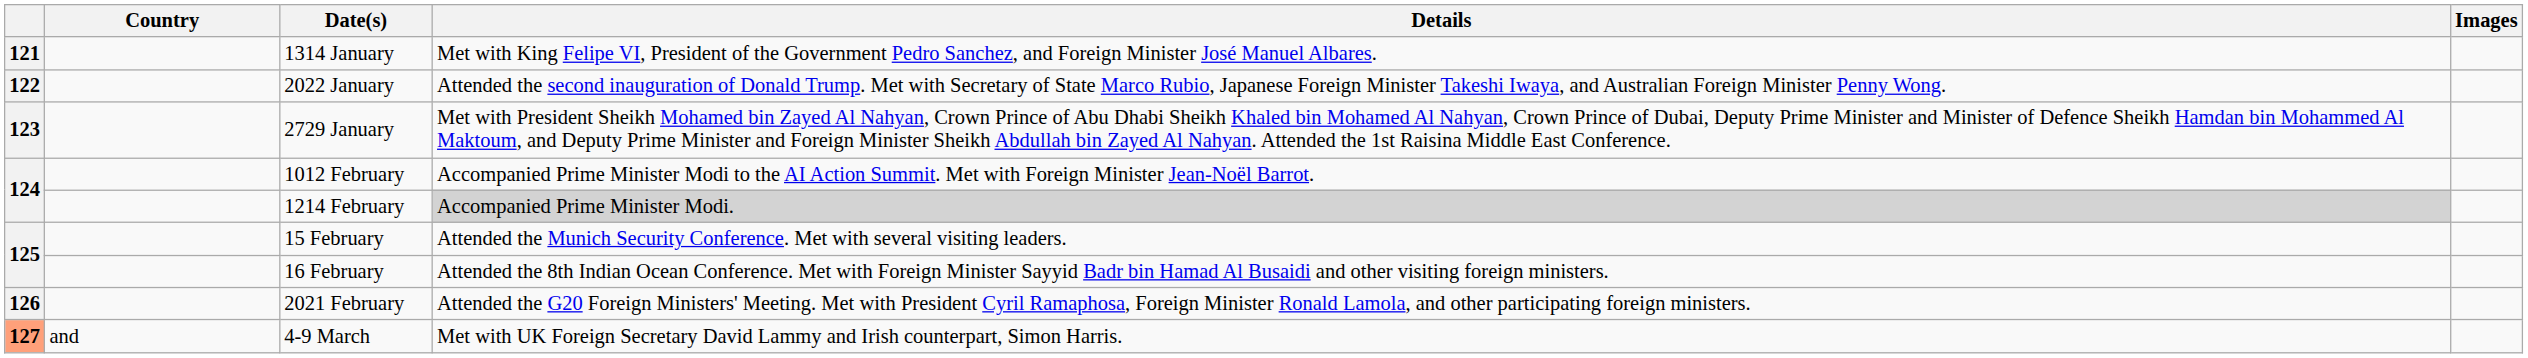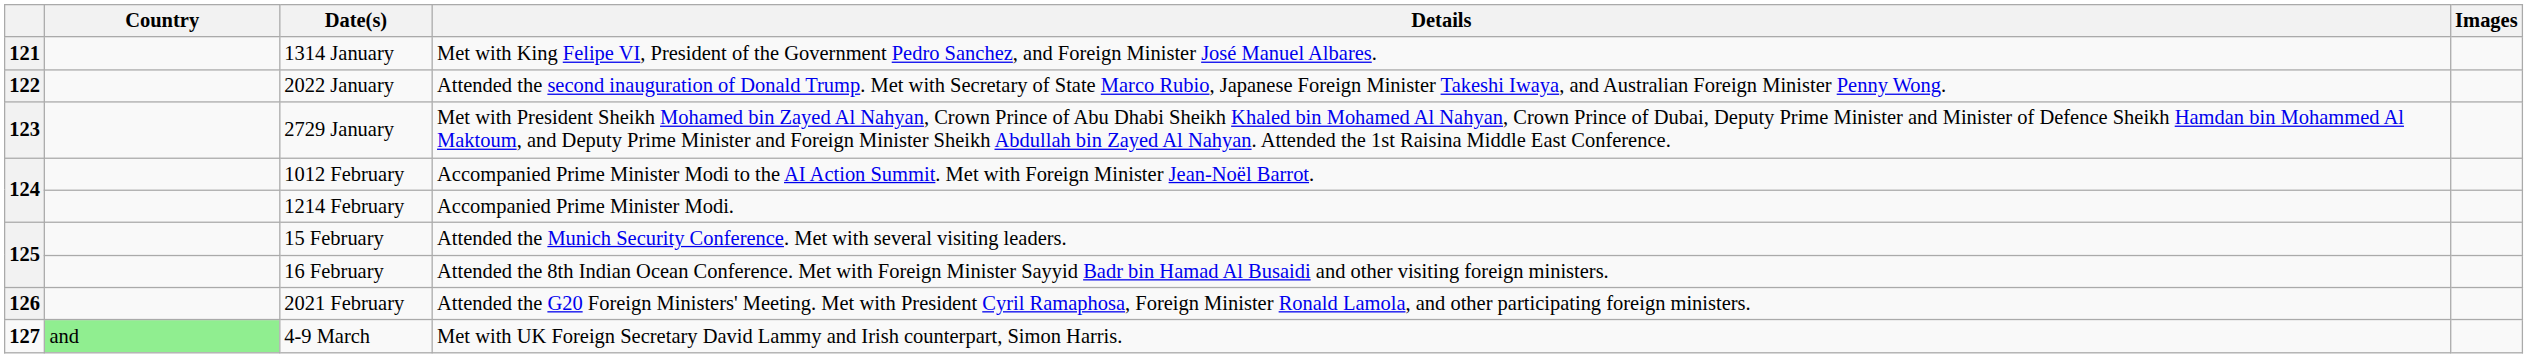1214 February | Details: lightgrey background -> no background
4-9 March | column 1: lightsalmon background -> no background
4-9 March | Country: no background -> lightgreen background
